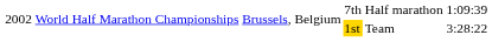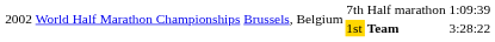row 2 | column 5: normal -> bold
